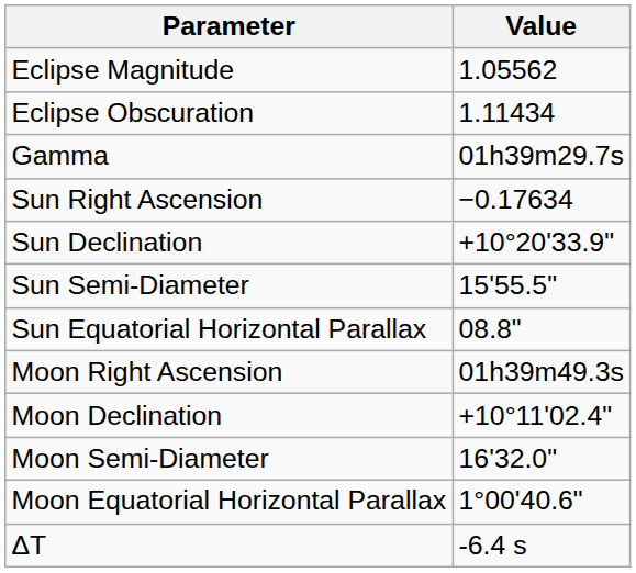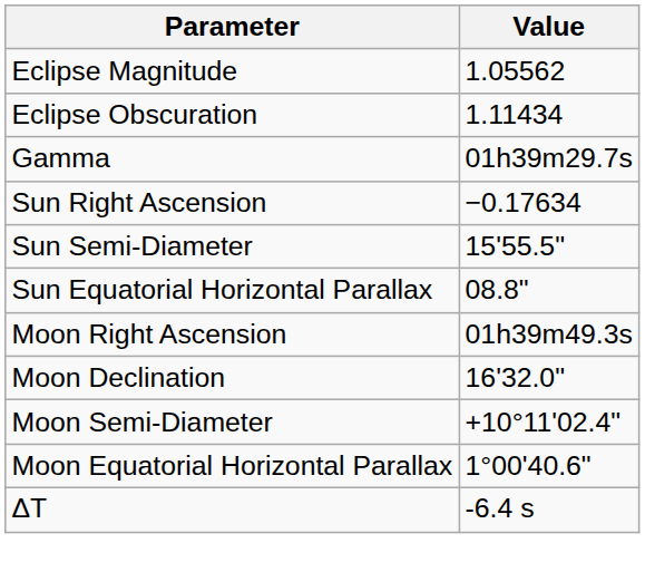- row: Sun Declination | +10°20'33.9"
Moon Declination | Value: +10°11'02.4" -> 16'32.0"
Moon Semi-Diameter | Value: 16'32.0" -> +10°11'02.4"
